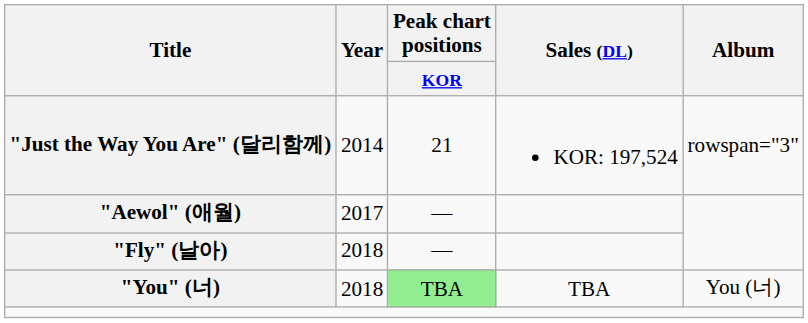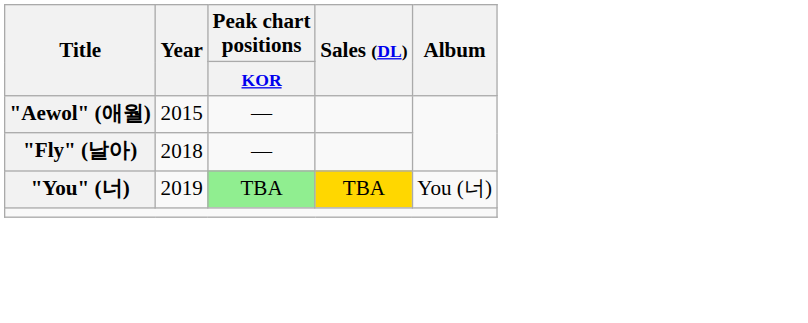- row: "Just the Way You Are" (달리함께) | 2014 | 21 | KOR: 197,524 | rowspan="3"
"Aewol" (애월) | Year: 2017 -> 2015
"You" (너) | Year: 2018 -> 2019
"You" (너) | Sales (DL): no background -> gold background
